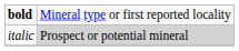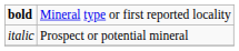italic | column 2: lightgrey background -> no background
